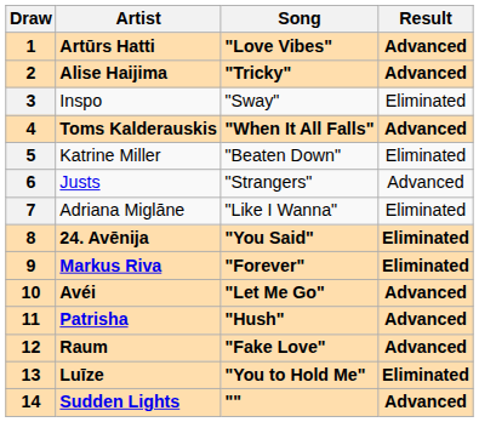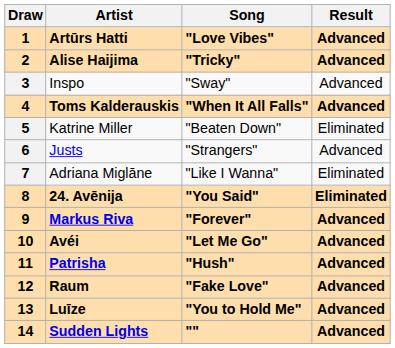3 | Result: Eliminated -> Advanced
9 | Result: Eliminated -> Advanced
13 | Result: Eliminated -> Advanced
